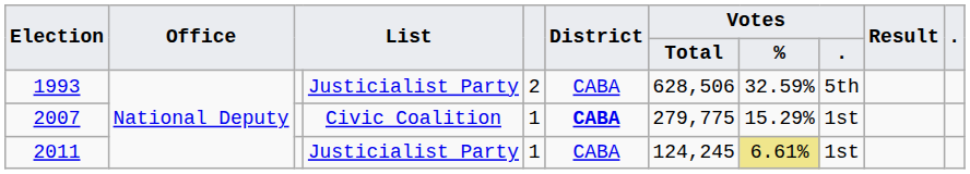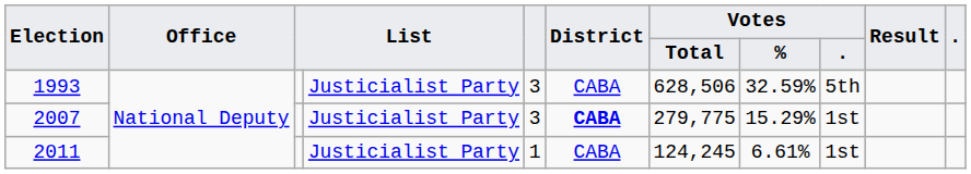1993 | column 5: 2 -> 3
2007 | column 4: Civic Coalition -> Justicialist Party
2007 | column 5: 1 -> 3
2011 | Votes / %: khaki background -> no background
